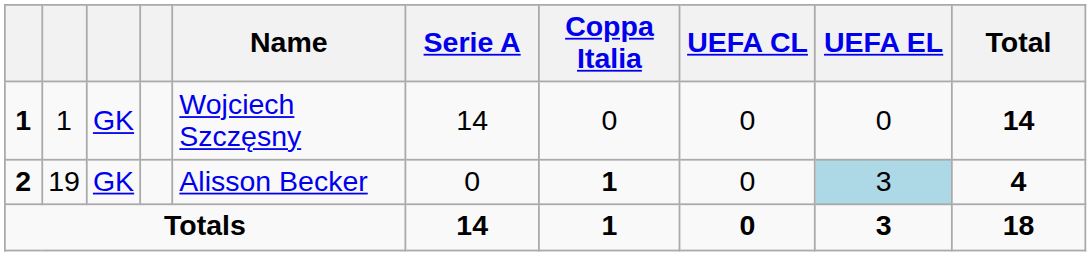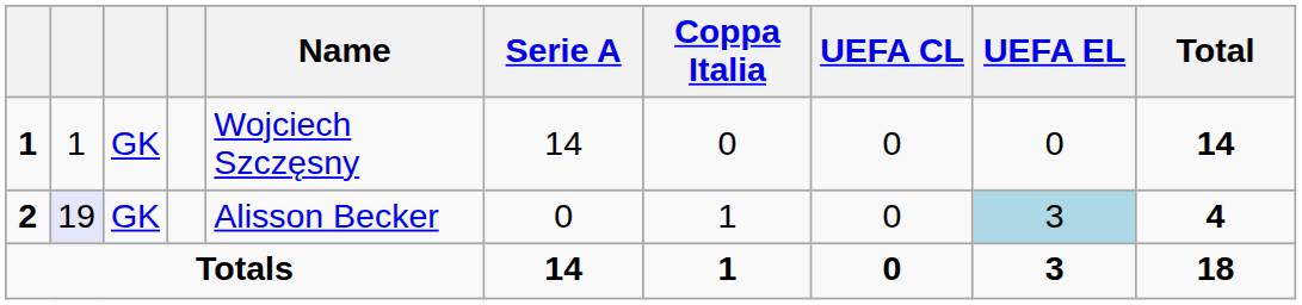2 | column 2: no background -> lavender background
2 | Coppa Italia: bold -> normal
